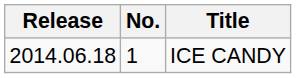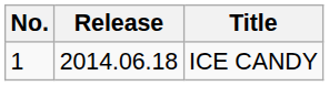columns swapped: No. <-> Release
